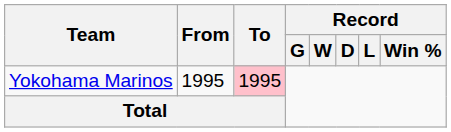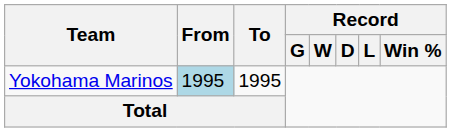Yokohama Marinos | From: no background -> lightblue background
Yokohama Marinos | To: pink background -> no background
